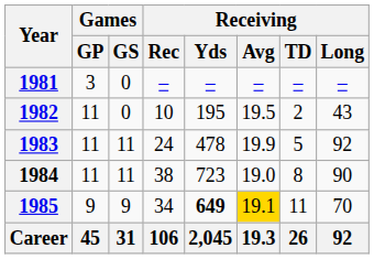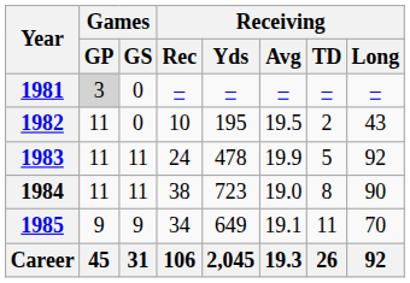1981 | Games / GP: no background -> lightgrey background
1985 | Receiving / Yds: bold -> normal
1985 | Receiving / Avg: gold background -> no background
